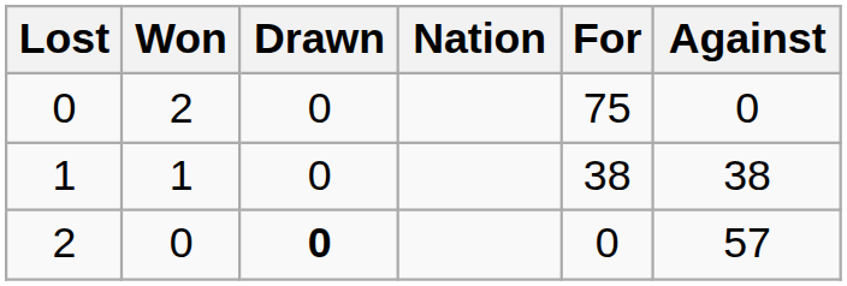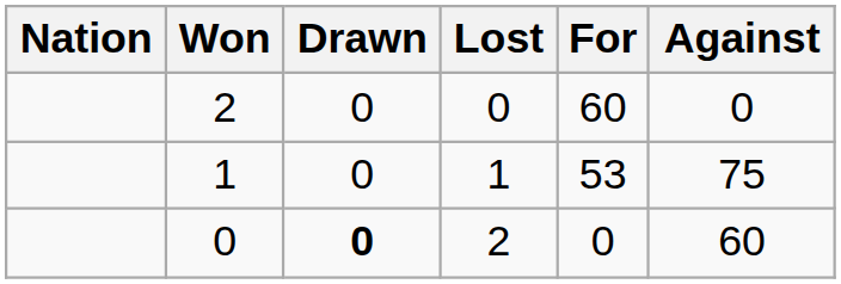columns swapped: Nation <-> Lost
row 2 | For: 75 -> 60
row 3 | For: 38 -> 53
row 3 | Against: 38 -> 75
row 4 | Against: 57 -> 60
